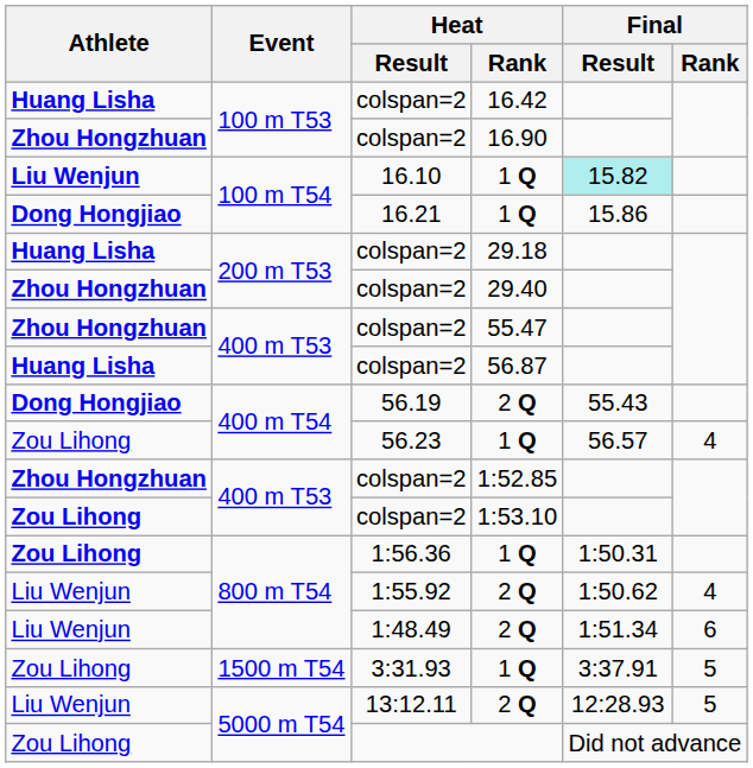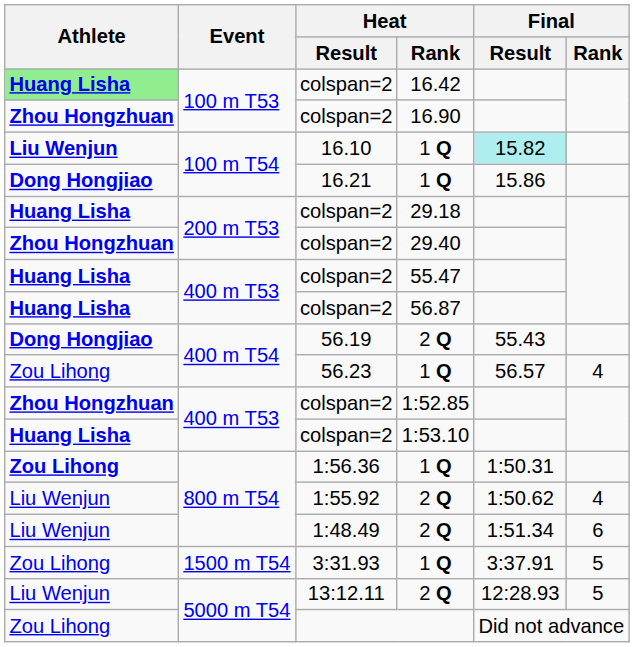colspan=2 / 16.42 | Athlete: no background -> lightgreen background
colspan=2 / 55.47 | Athlete: Zhou Hongzhuan -> Huang Lisha
colspan=2 / 1:53.10 | Athlete: Zou Lihong -> Huang Lisha
